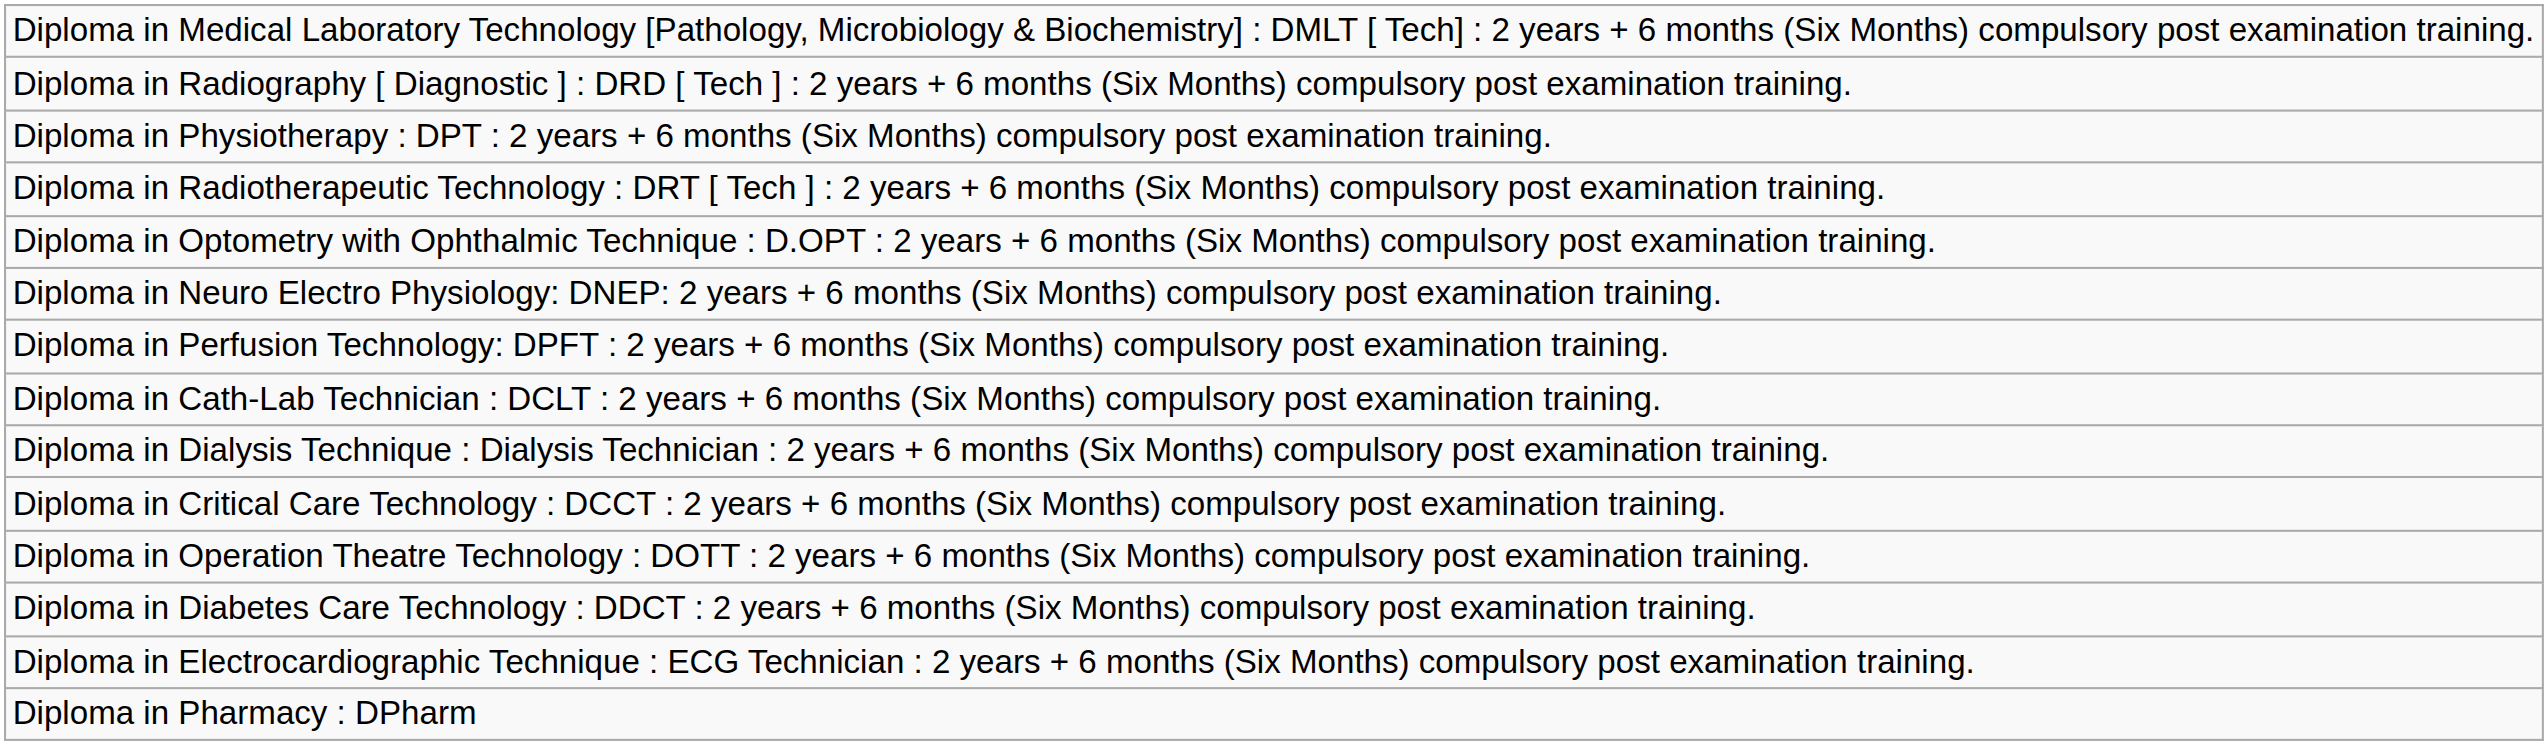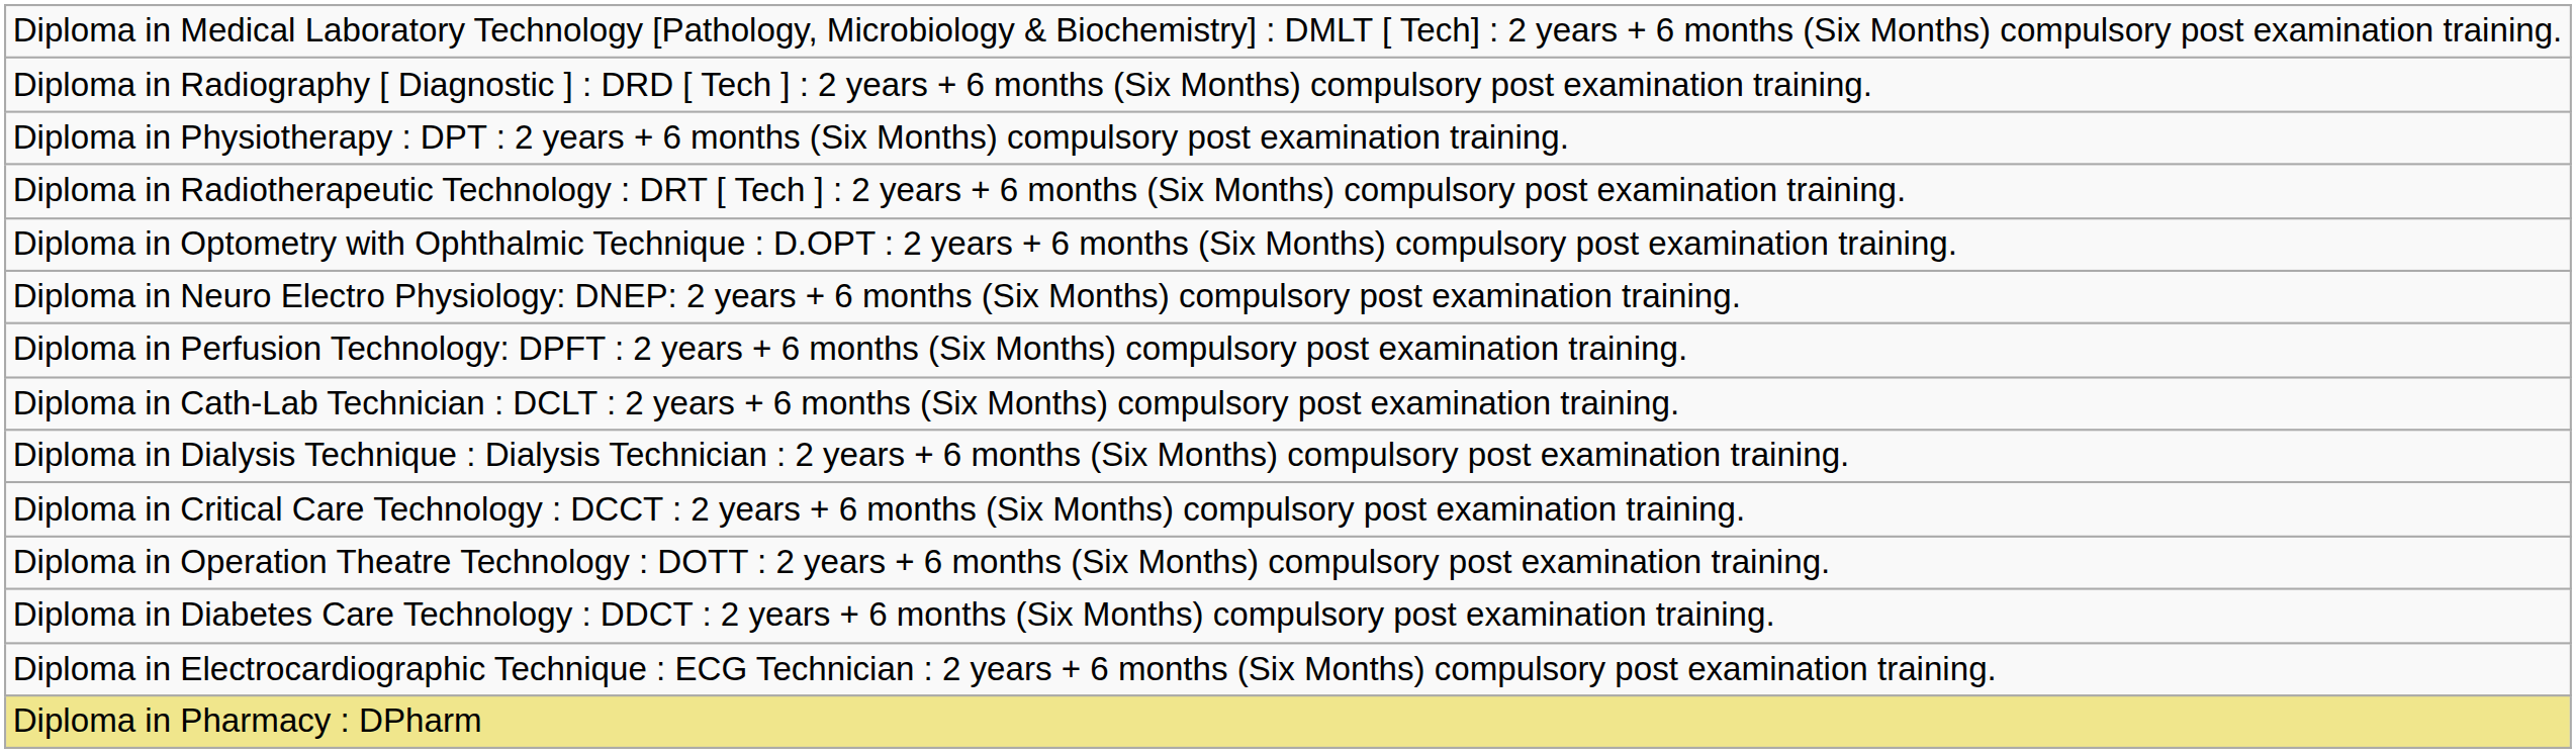row 14 | column 1: no background -> khaki background
